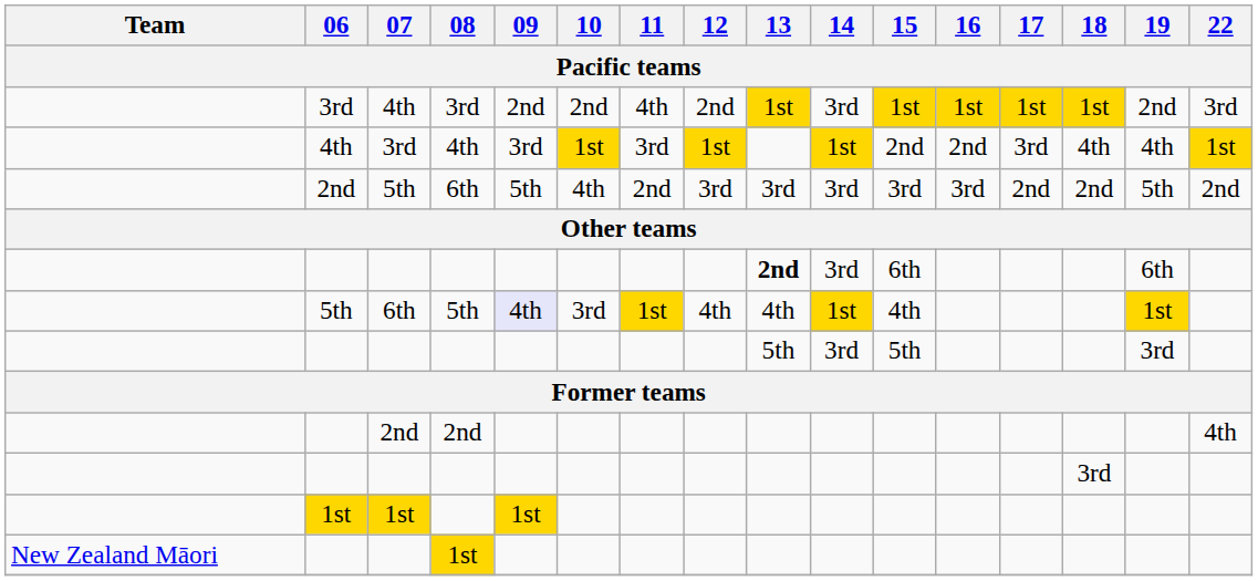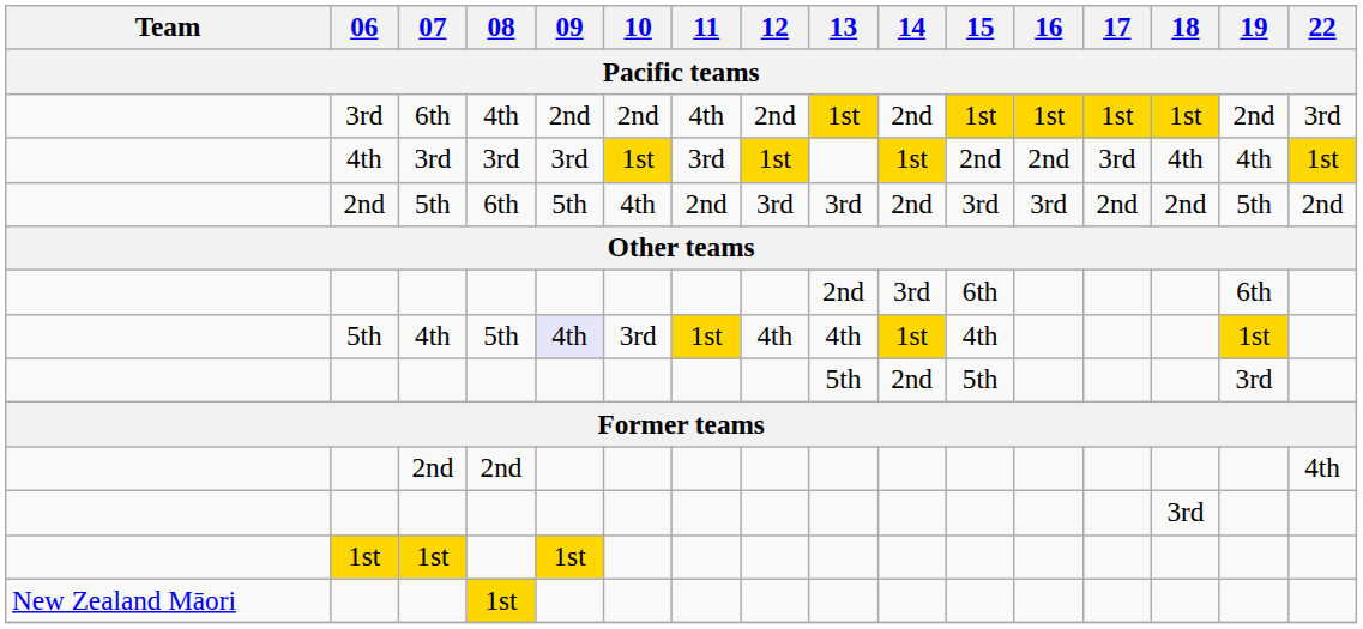row 3 | 07: 4th -> 6th
row 3 | 08: 3rd -> 4th
row 3 | 14: 3rd -> 2nd
row 4 | 08: 4th -> 3rd
row 5 | 14: 3rd -> 2nd
row 7 | 13: bold -> normal
row 8 | 07: 6th -> 4th
row 9 | 14: 3rd -> 2nd
